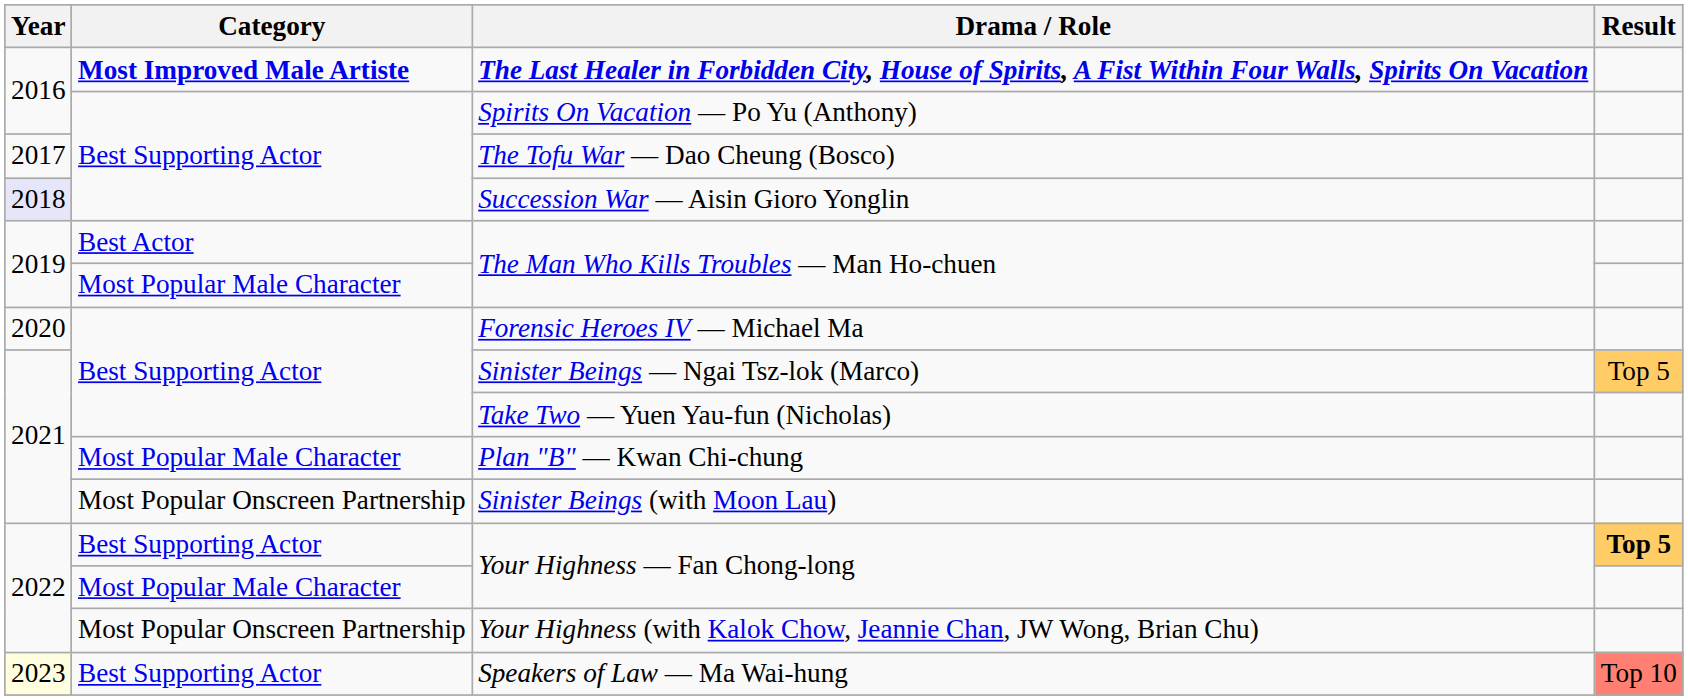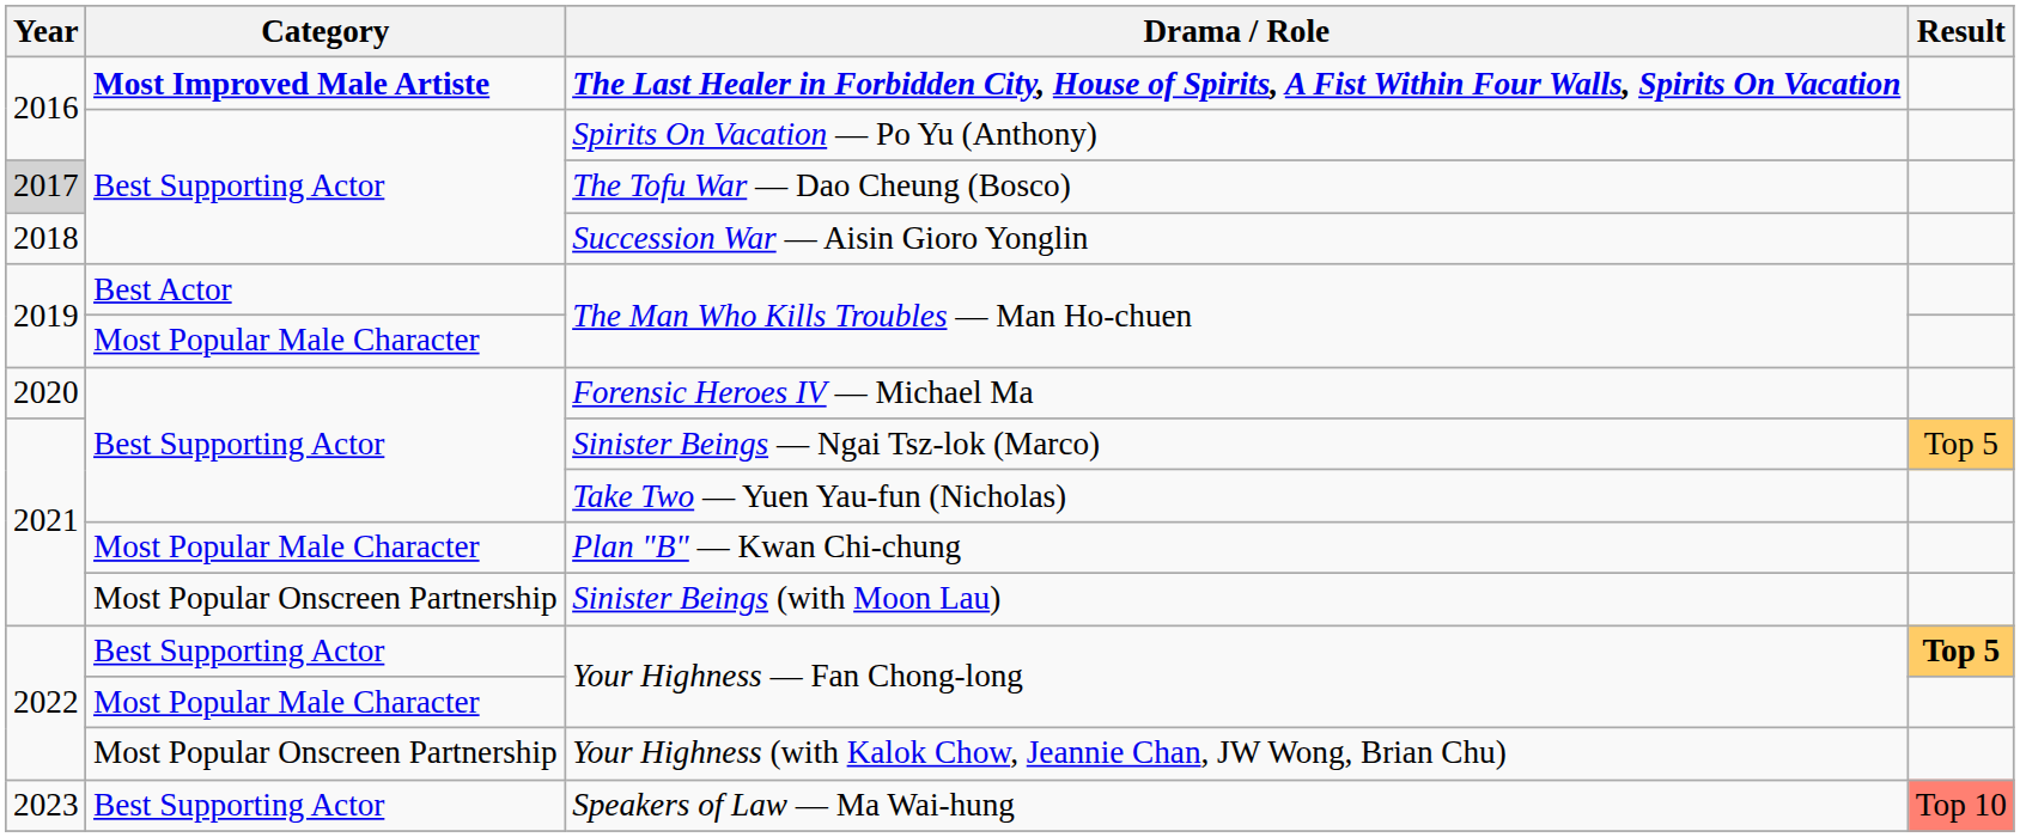The Tofu War — Dao Cheung (Bosco) | Year: no background -> lightgrey background
Succession War — Aisin Gioro Yonglin | Year: lavender background -> no background
Speakers of Law — Ma Wai-hung | Year: lightyellow background -> no background
